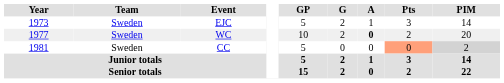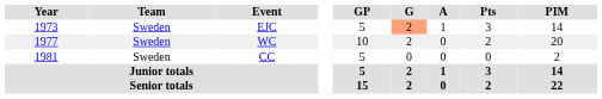EJC | G: no background -> lightsalmon background
WC | A: bold -> normal
CC | Pts: lightsalmon background -> no background
CC | PIM: lightgrey background -> no background
